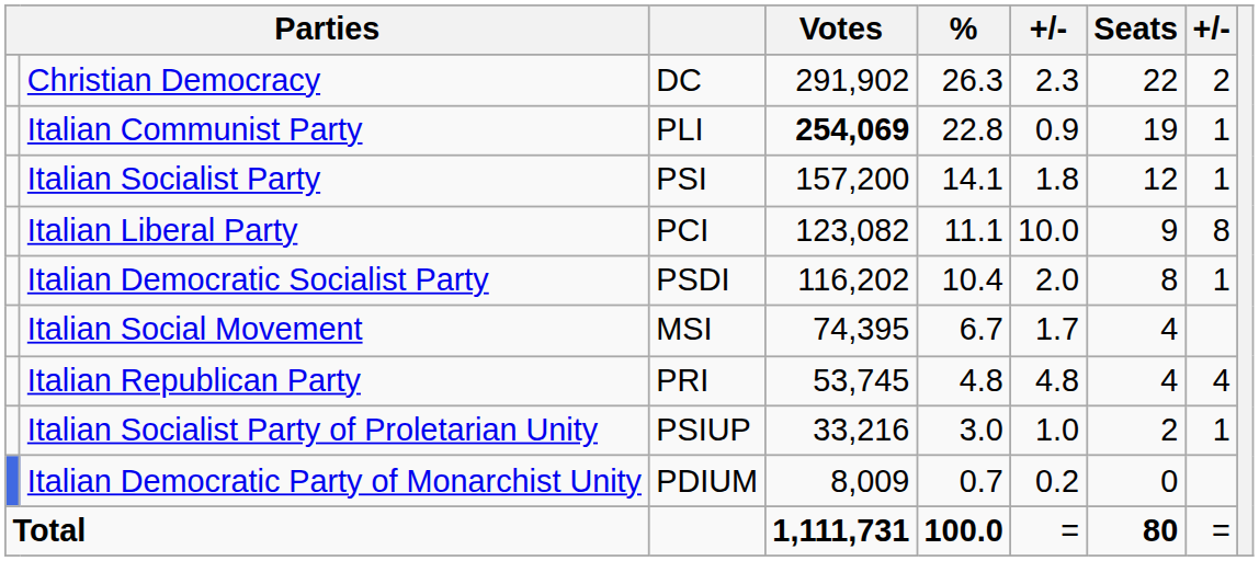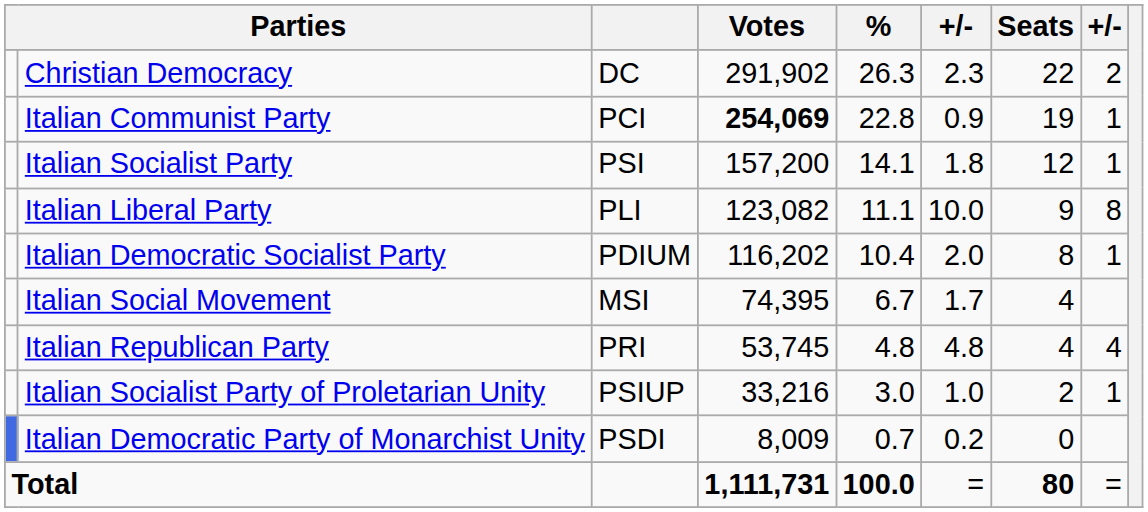Italian Communist Party | column 3: PLI -> PCI
Italian Liberal Party | column 3: PCI -> PLI
Italian Democratic Socialist Party | column 3: PSDI -> PDIUM
Italian Democratic Party of Monarchist Unity | column 3: PDIUM -> PSDI
